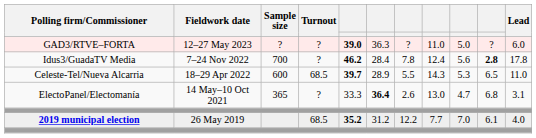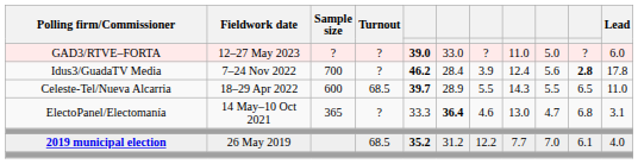GAD3/RTVE–FORTA | column 6: 36.3 -> 33.0
Idus3/GuadaTV Media | column 7: 7.8 -> 3.9
Celeste-Tel/Nueva Alcarria | column 9: 5.3 -> 5.5
ElectoPanel/Electomanía | column 7: 2.6 -> 4.6
